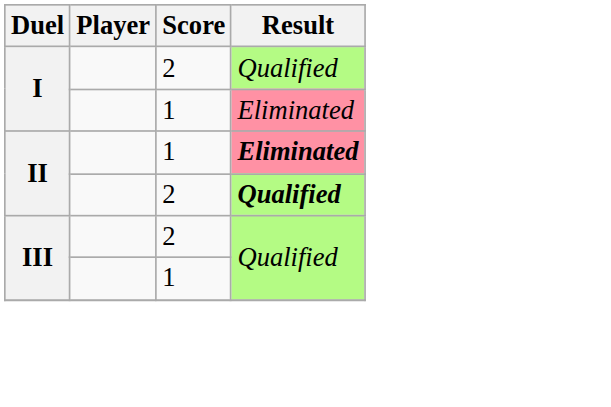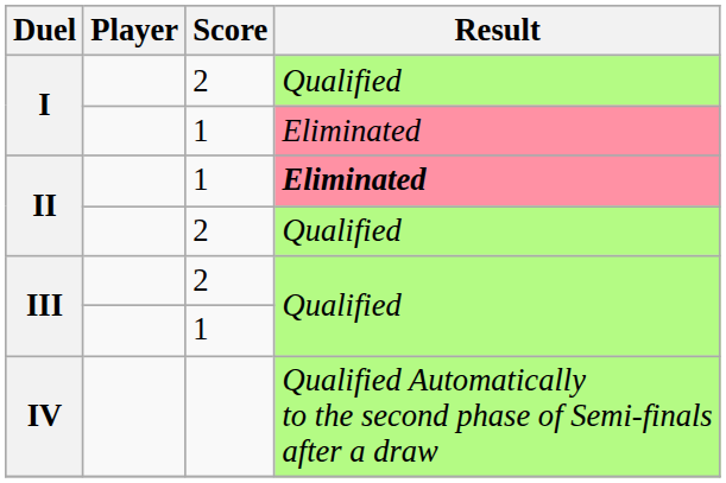II / 2 | Result: bold -> normal
+ row: IV | Qualified Automatically to the second phase of Semi-finals after a draw
